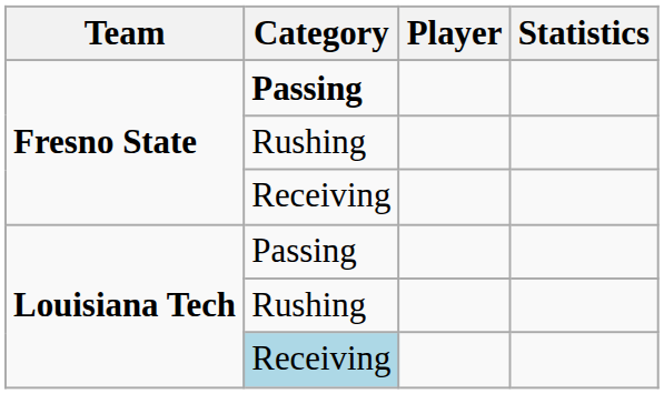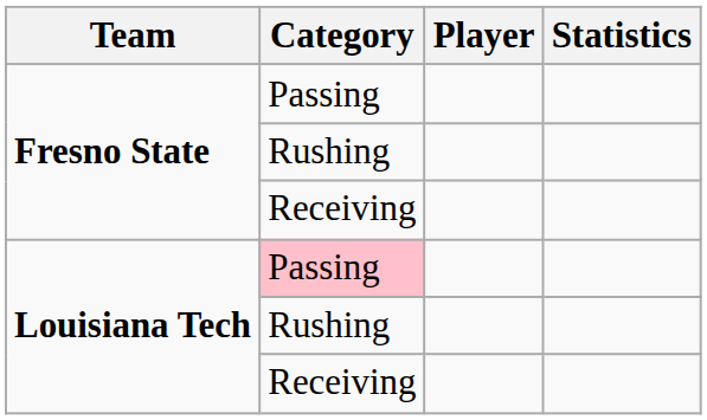Fresno State / Passing | Category: bold -> normal
Louisiana Tech / Passing | Category: no background -> pink background
Louisiana Tech / Receiving | Category: lightblue background -> no background
